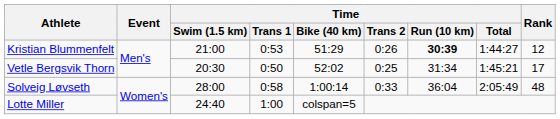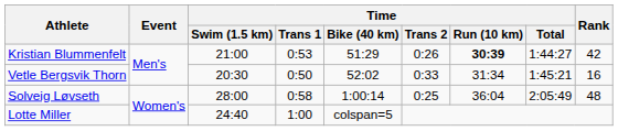Kristian Blummenfelt | Rank: 12 -> 42
Vetle Bergsvik Thorn | Time / Trans 2: 0:25 -> 0:33
Vetle Bergsvik Thorn | Rank: 17 -> 16
Solveig Løvseth | Time / Trans 2: 0:33 -> 0:25
